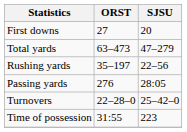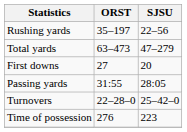rows swapped: First downs <-> Rushing yards
Passing yards | ORST: 276 -> 31:55
Time of possession | ORST: 31:55 -> 276
